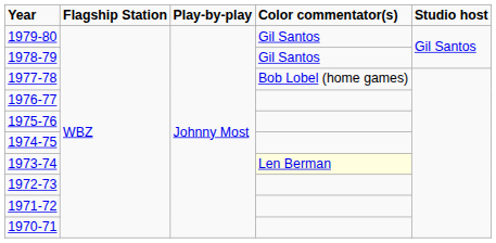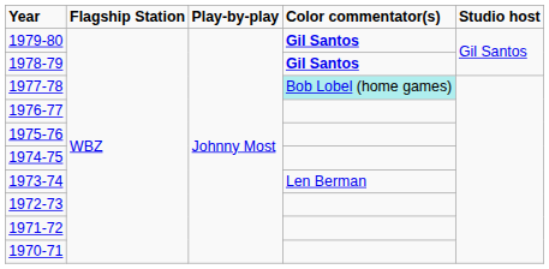1979-80 | Color commentator(s): normal -> bold
1978-79 | Color commentator(s): normal -> bold
1977-78 | Color commentator(s): no background -> paleturquoise background
1973-74 | Color commentator(s): lightyellow background -> no background
